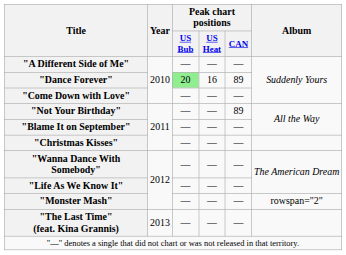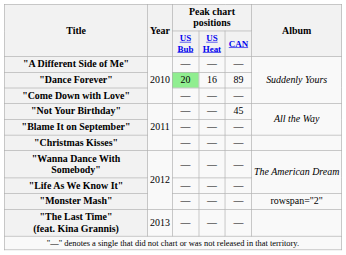"Not Your Birthday" | Peak chart positions / CAN: 89 -> 45
